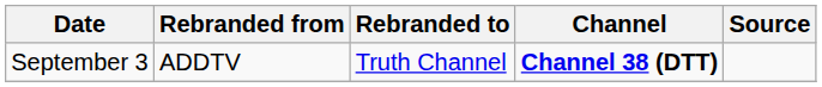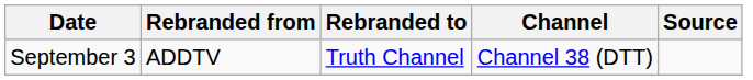September 3 | Channel: bold -> normal
